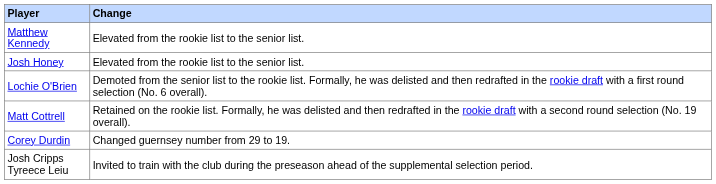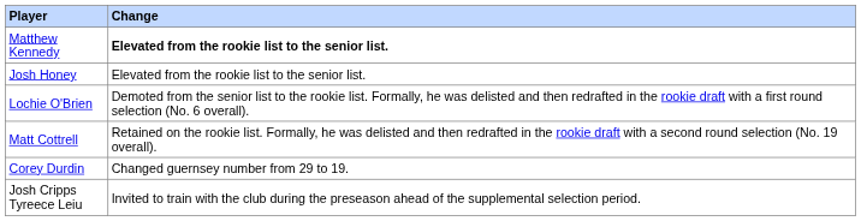Matthew Kennedy | Change: normal -> bold
